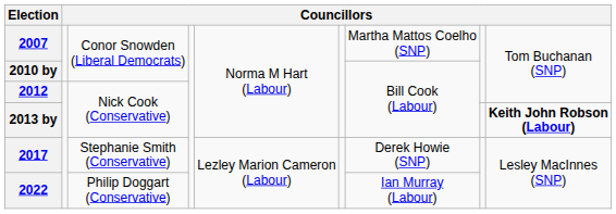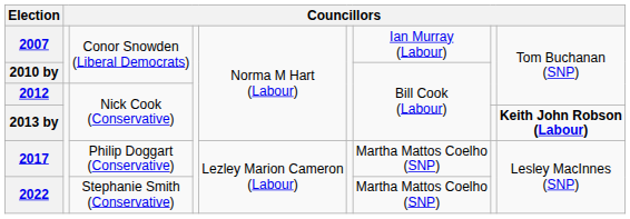2007 | column 7: Martha Mattos Coelho (SNP) -> Ian Murray (Labour)
2017 | column 3: Stephanie Smith (Conservative) -> Philip Doggart (Conservative)
2017 | column 7: Derek Howie (SNP) -> Martha Mattos Coelho (SNP)
2022 | column 3: Philip Doggart (Conservative) -> Stephanie Smith (Conservative)
2022 | column 7: Ian Murray (Labour) -> Martha Mattos Coelho (SNP)
